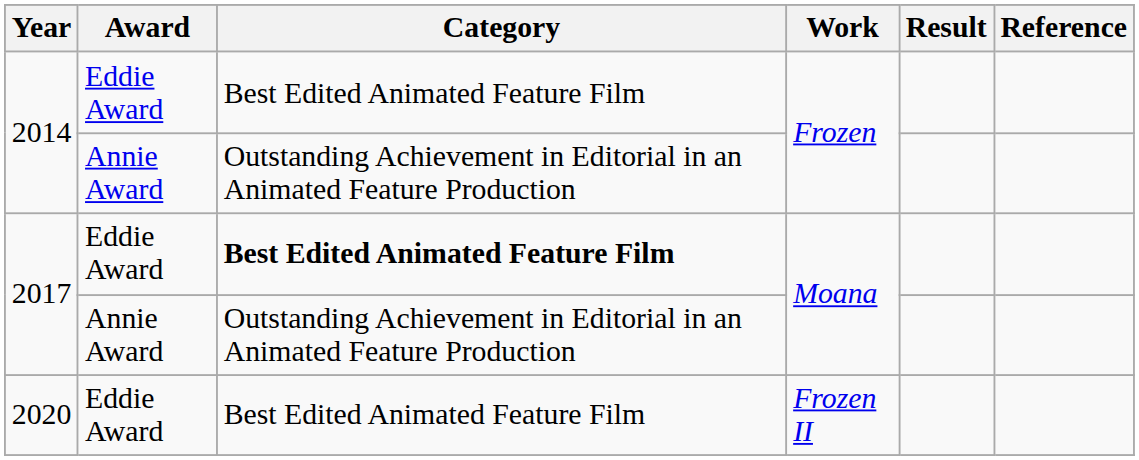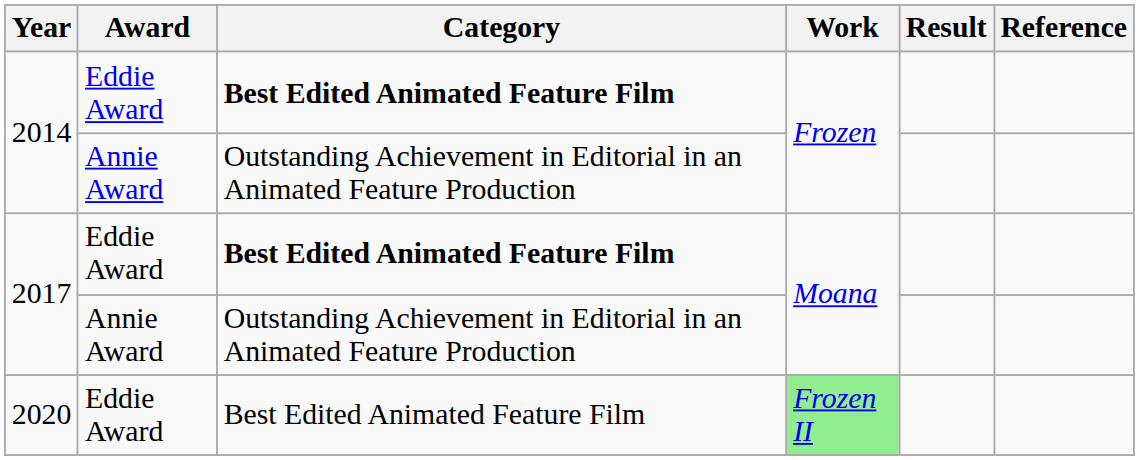2014 / Eddie Award | Category: normal -> bold
2020 | Work: no background -> lightgreen background
